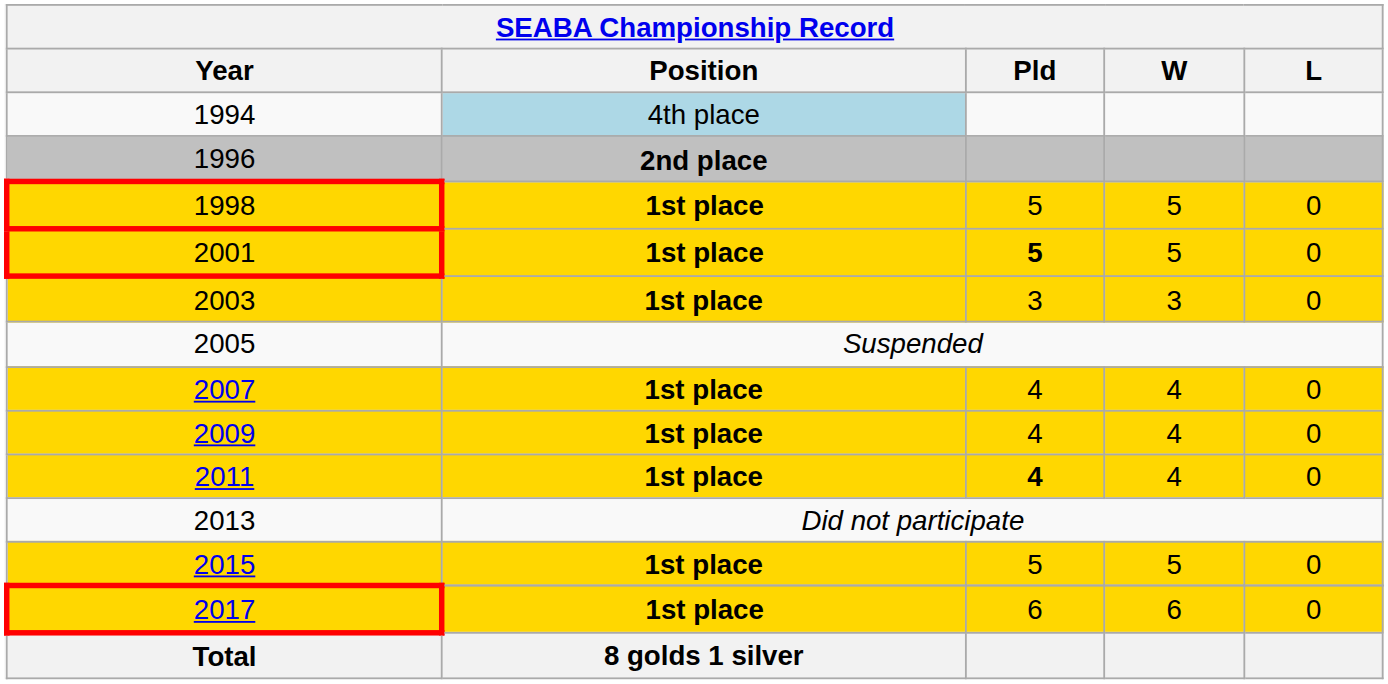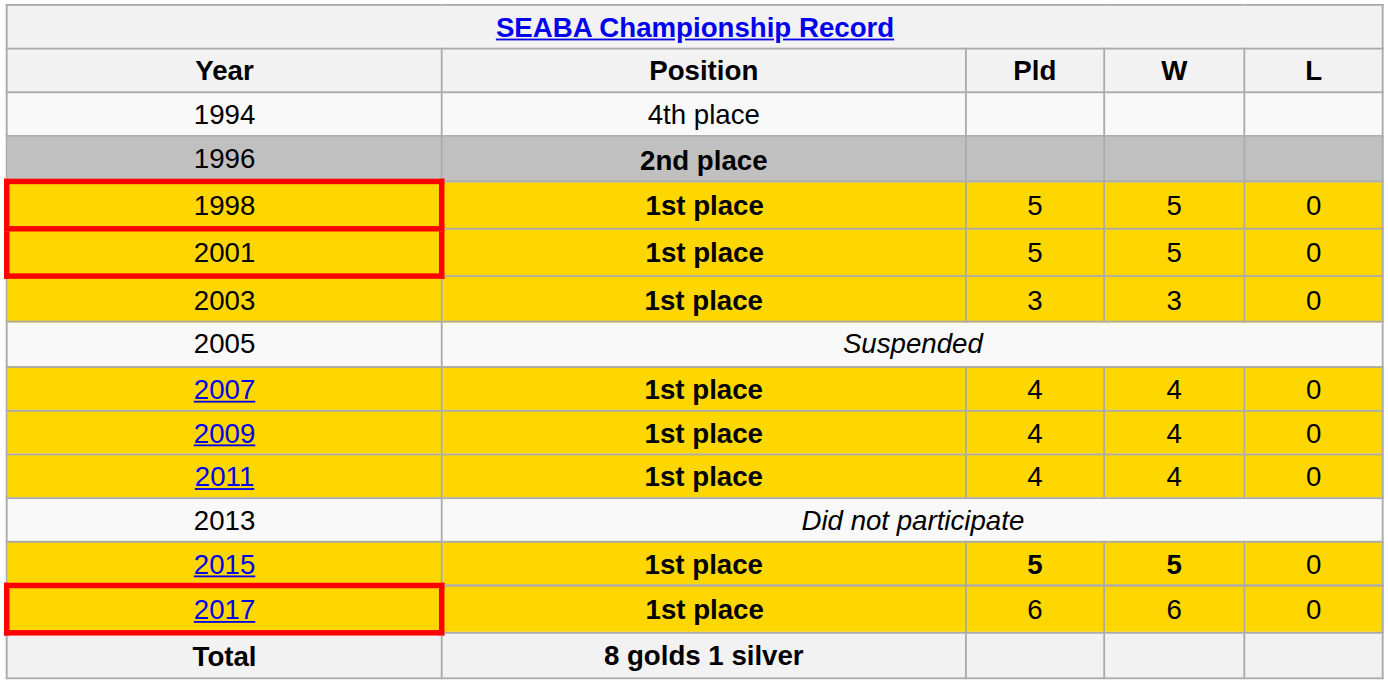1994 | Position: lightblue background -> no background
2001 | Pld: bold -> normal
2011 | Pld: bold -> normal
2015 | Pld: normal -> bold
2015 | W: normal -> bold
